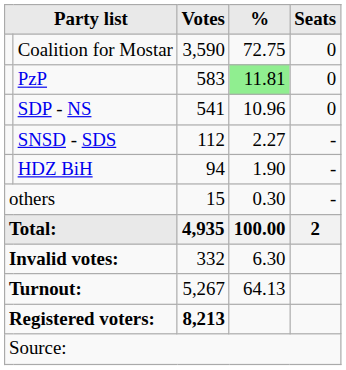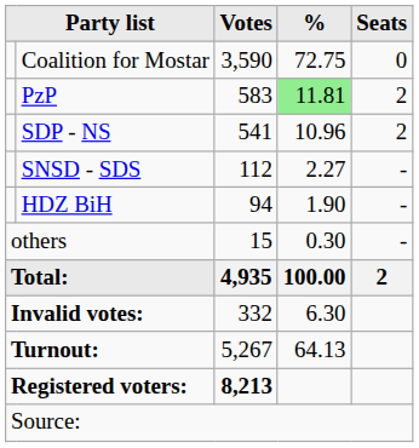PzP | Seats: 0 -> 2
SDP - NS | Seats: 0 -> 2
